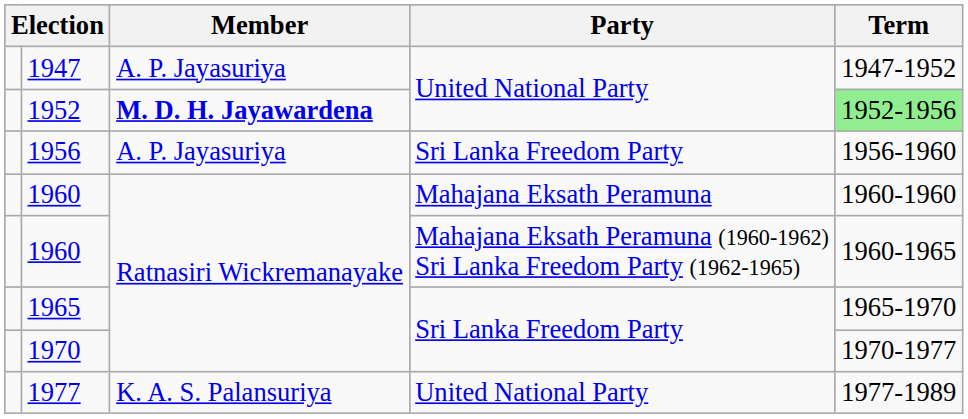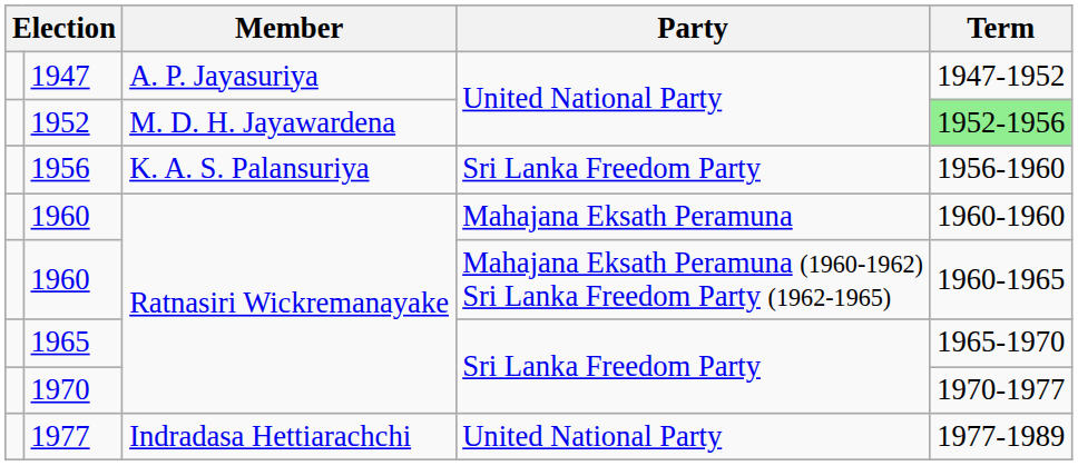1952 | Member: bold -> normal
1956 | Member: A. P. Jayasuriya -> K. A. S. Palansuriya
1977 | Member: K. A. S. Palansuriya -> Indradasa Hettiarachchi
